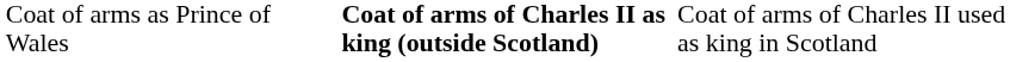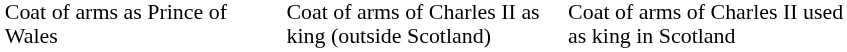Coat of arms as Prince of Wales | column 2: bold -> normal
